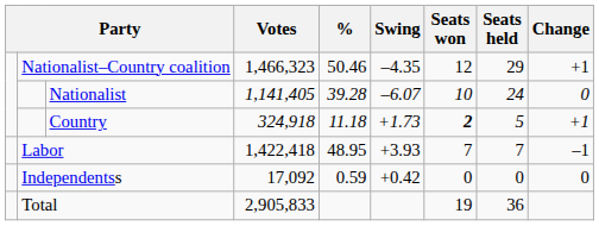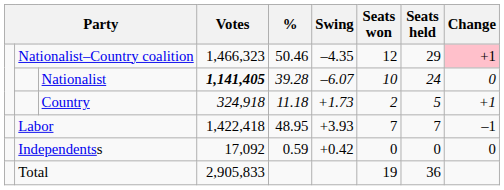Nationalist–Country coalition | Change: no background -> pink background
Nationalist | Votes: normal -> bold
Country | Seats won: bold -> normal
